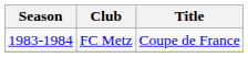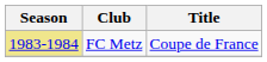FC Metz | Season: no background -> khaki background
